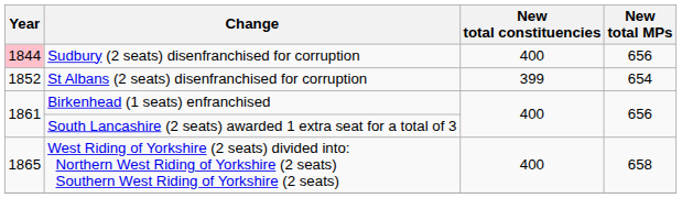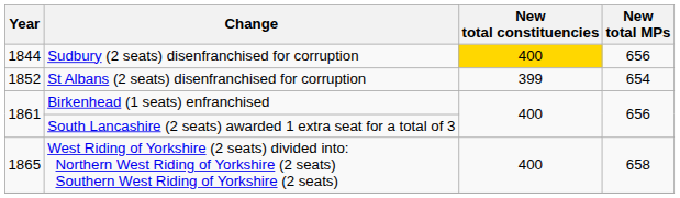Sudbury (2 seats) disenfranchised for corruption | Year: pink background -> no background
Sudbury (2 seats) disenfranchised for corruption | New total constituencies: no background -> gold background
